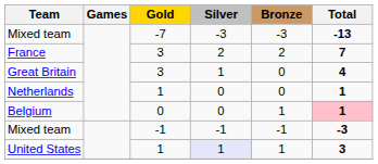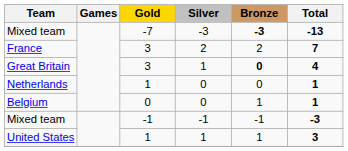Mixed team / -7 | Bronze: normal -> bold
Great Britain | Bronze: normal -> bold
Belgium | Total: pink background -> no background
United States | Silver: lavender background -> no background
